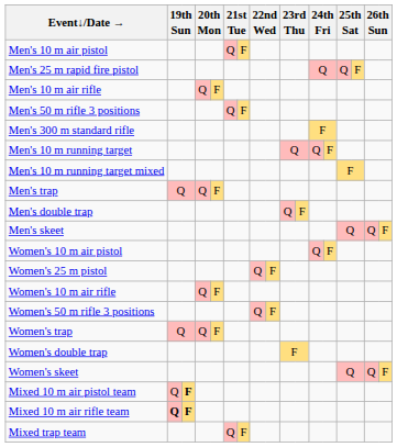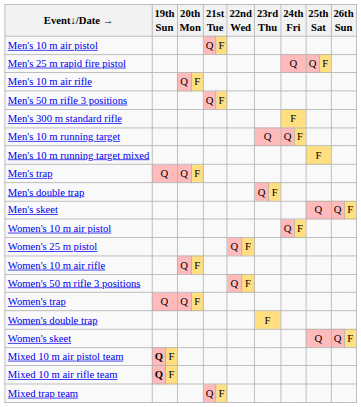Mixed 10 m air pistol team | column 2: normal -> bold
Mixed 10 m air pistol team | column 3: bold -> normal
Mixed 10 m air rifle team | column 3: bold -> normal
